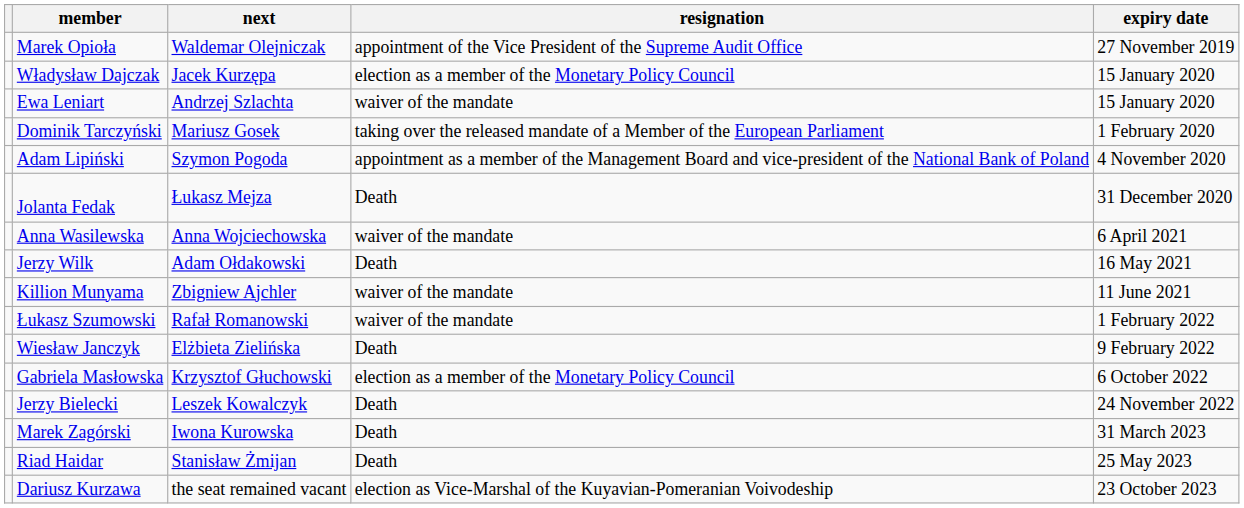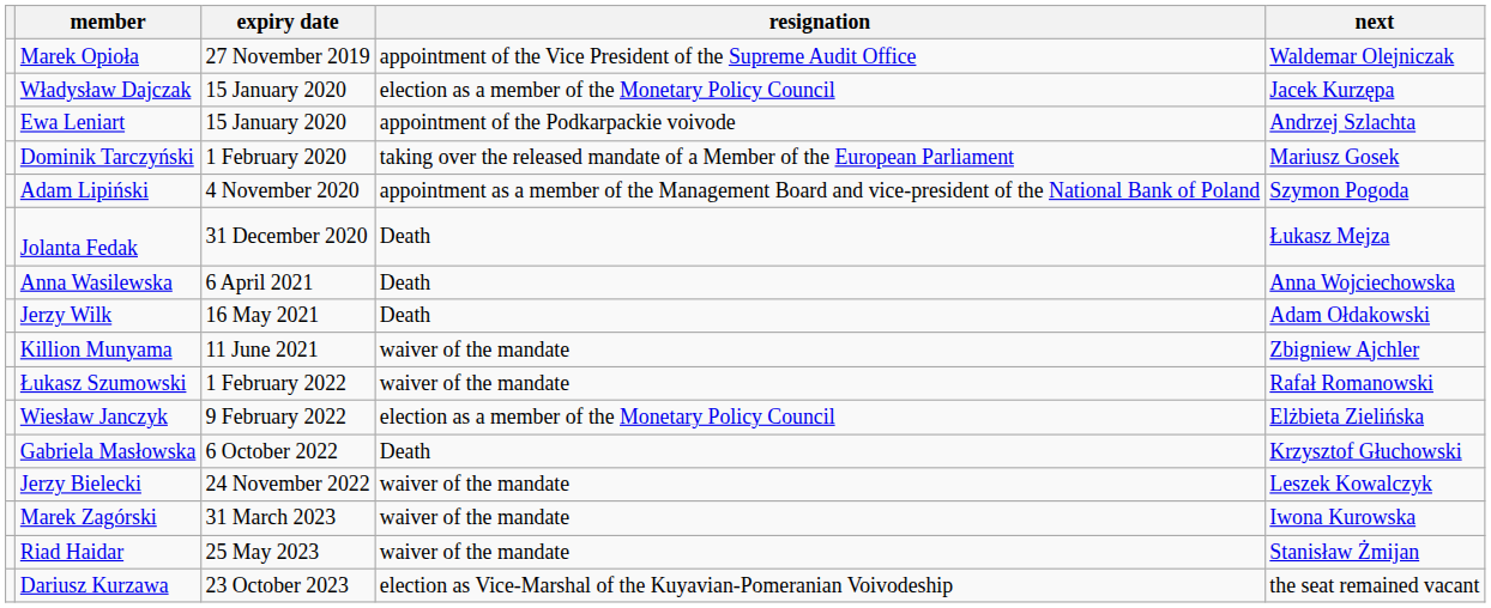columns swapped: expiry date <-> next
Ewa Leniart | resignation: waiver of the mandate -> appointment of the Podkarpackie voivode
Anna Wasilewska | resignation: waiver of the mandate -> Death
Wiesław Janczyk | resignation: Death -> election as a member of the Monetary Policy Council
Gabriela Masłowska | resignation: election as a member of the Monetary Policy Council -> Death
Jerzy Bielecki | resignation: Death -> waiver of the mandate
Marek Zagórski | resignation: Death -> waiver of the mandate
Riad Haidar | resignation: Death -> waiver of the mandate
